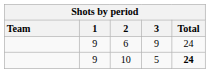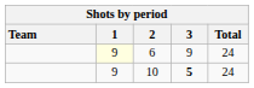6 | 1: no background -> lightyellow background
10 | 3: normal -> bold
10 | Total: bold -> normal
